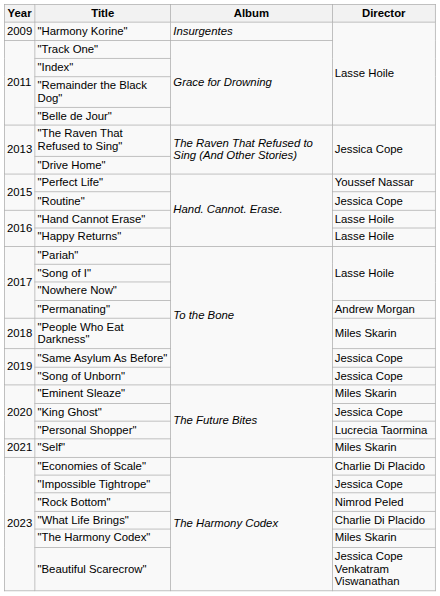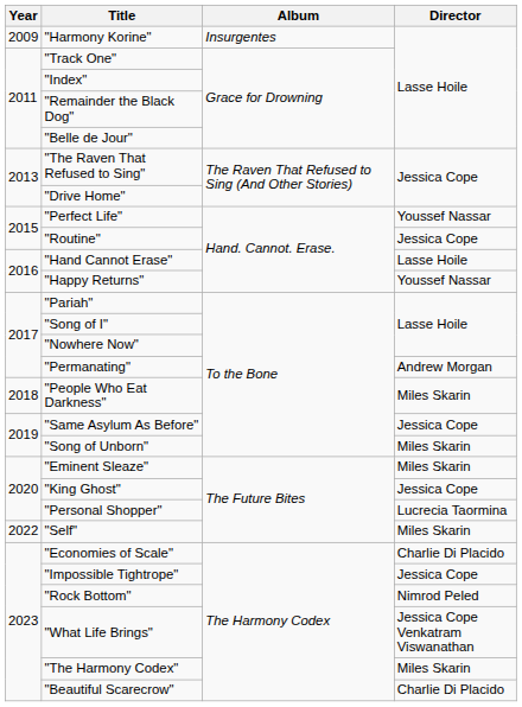"Happy Returns" | Director: Lasse Hoile -> Youssef Nassar
"Song of Unborn" | Director: Jessica Cope -> Miles Skarin
"Self" | Year: 2021 -> 2022
"What Life Brings" | Director: Charlie Di Placido -> Jessica Cope Venkatram Viswanathan
"Beautiful Scarecrow" | Director: Jessica Cope Venkatram Viswanathan -> Charlie Di Placido
